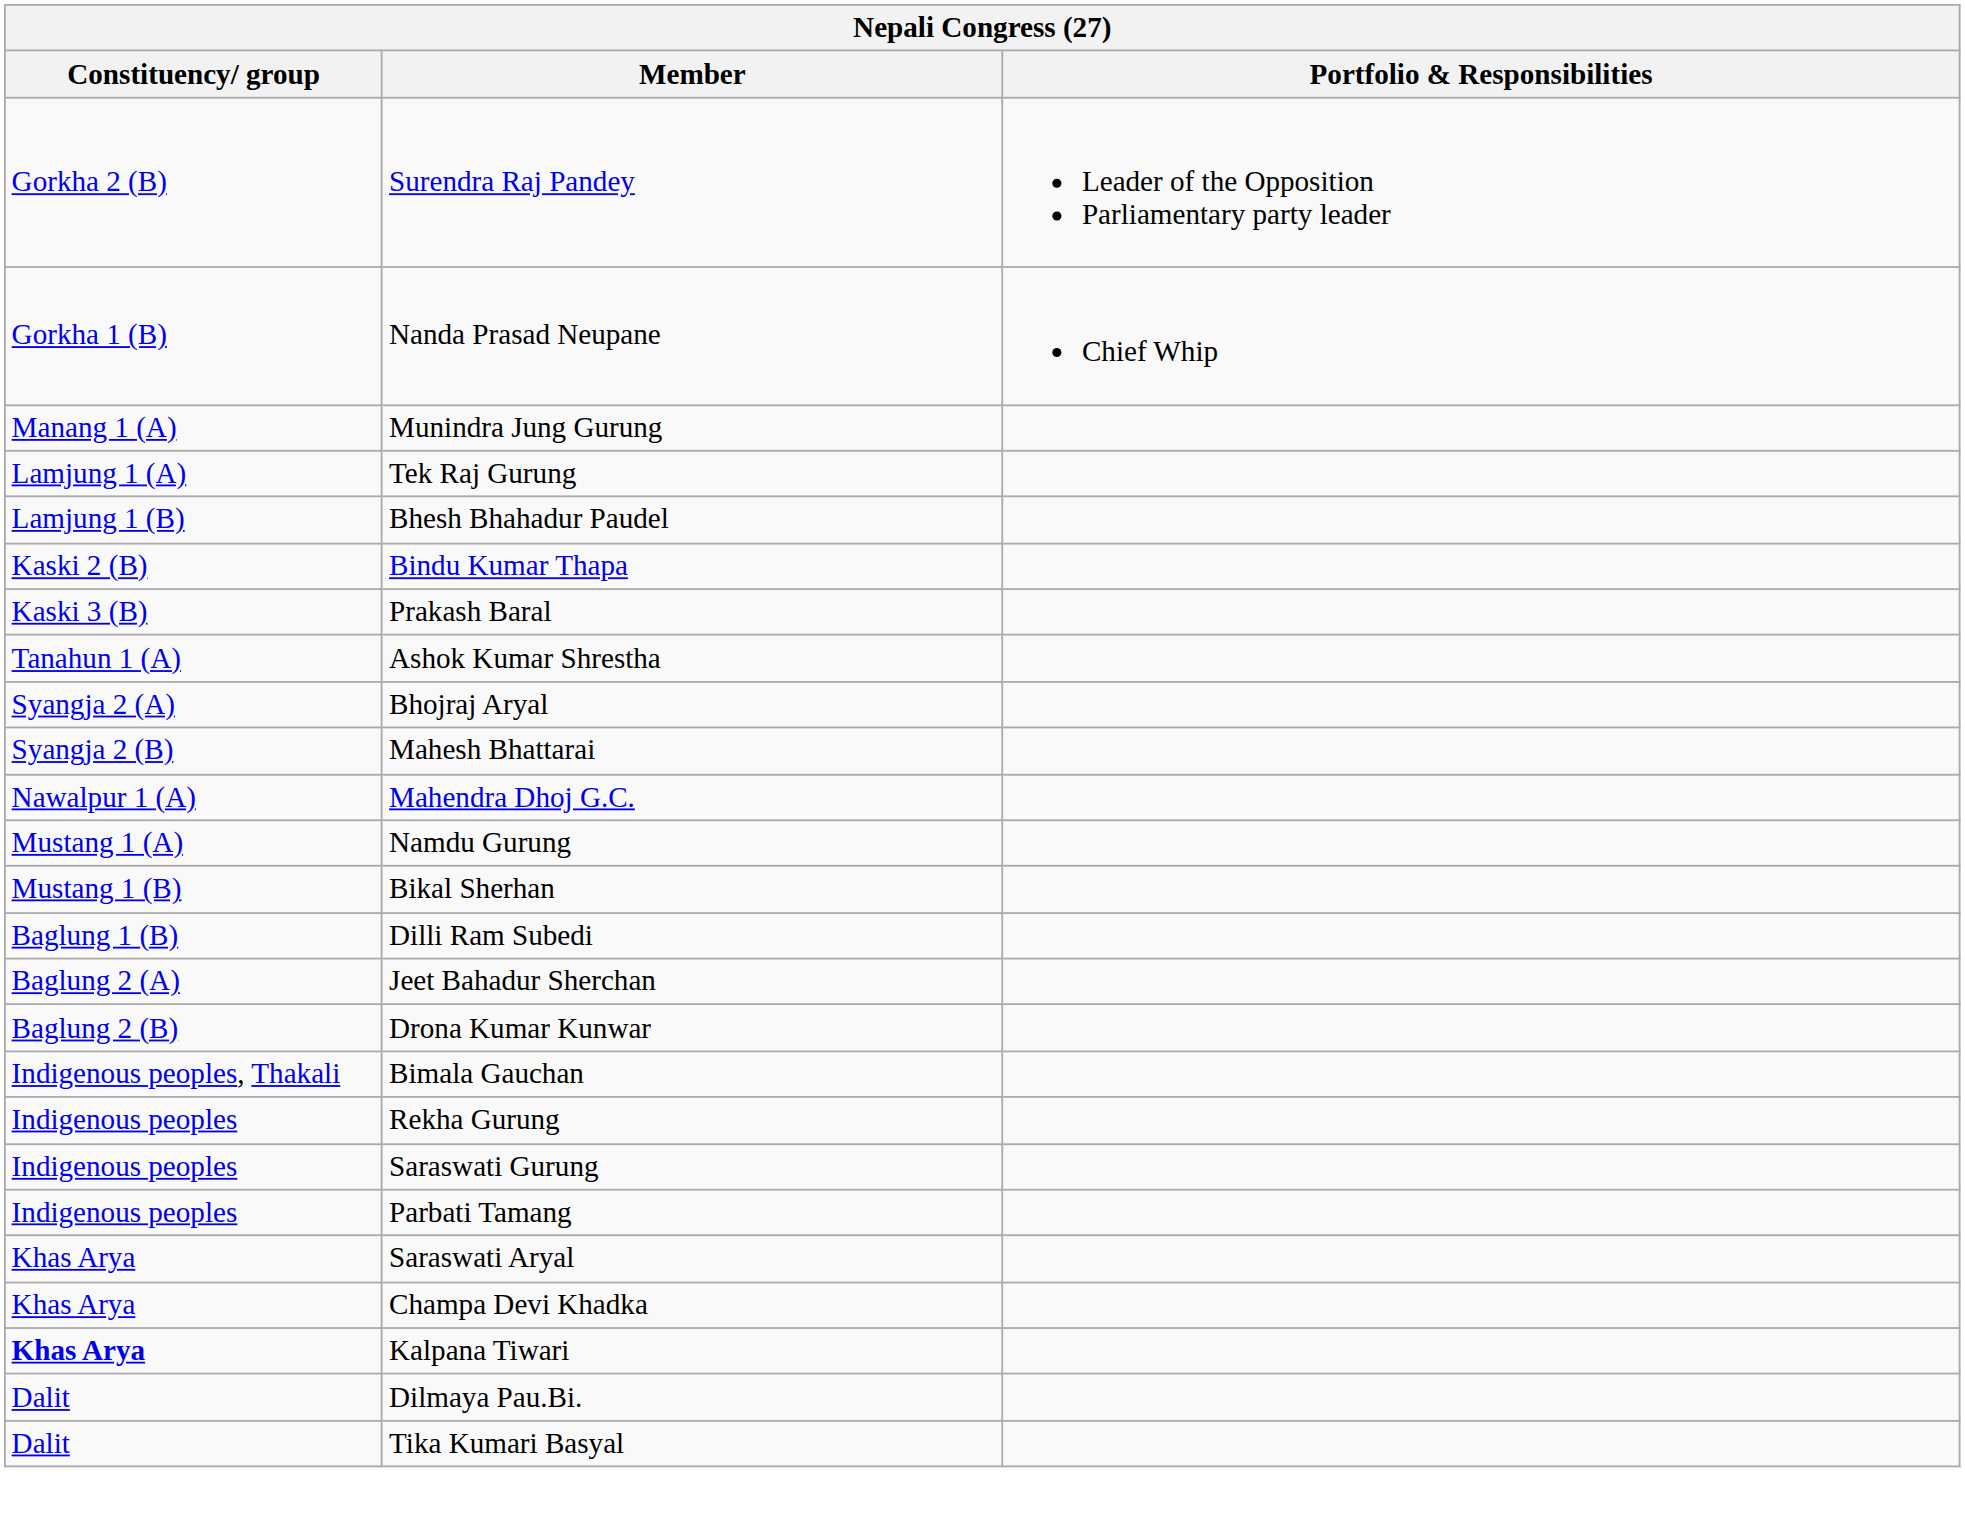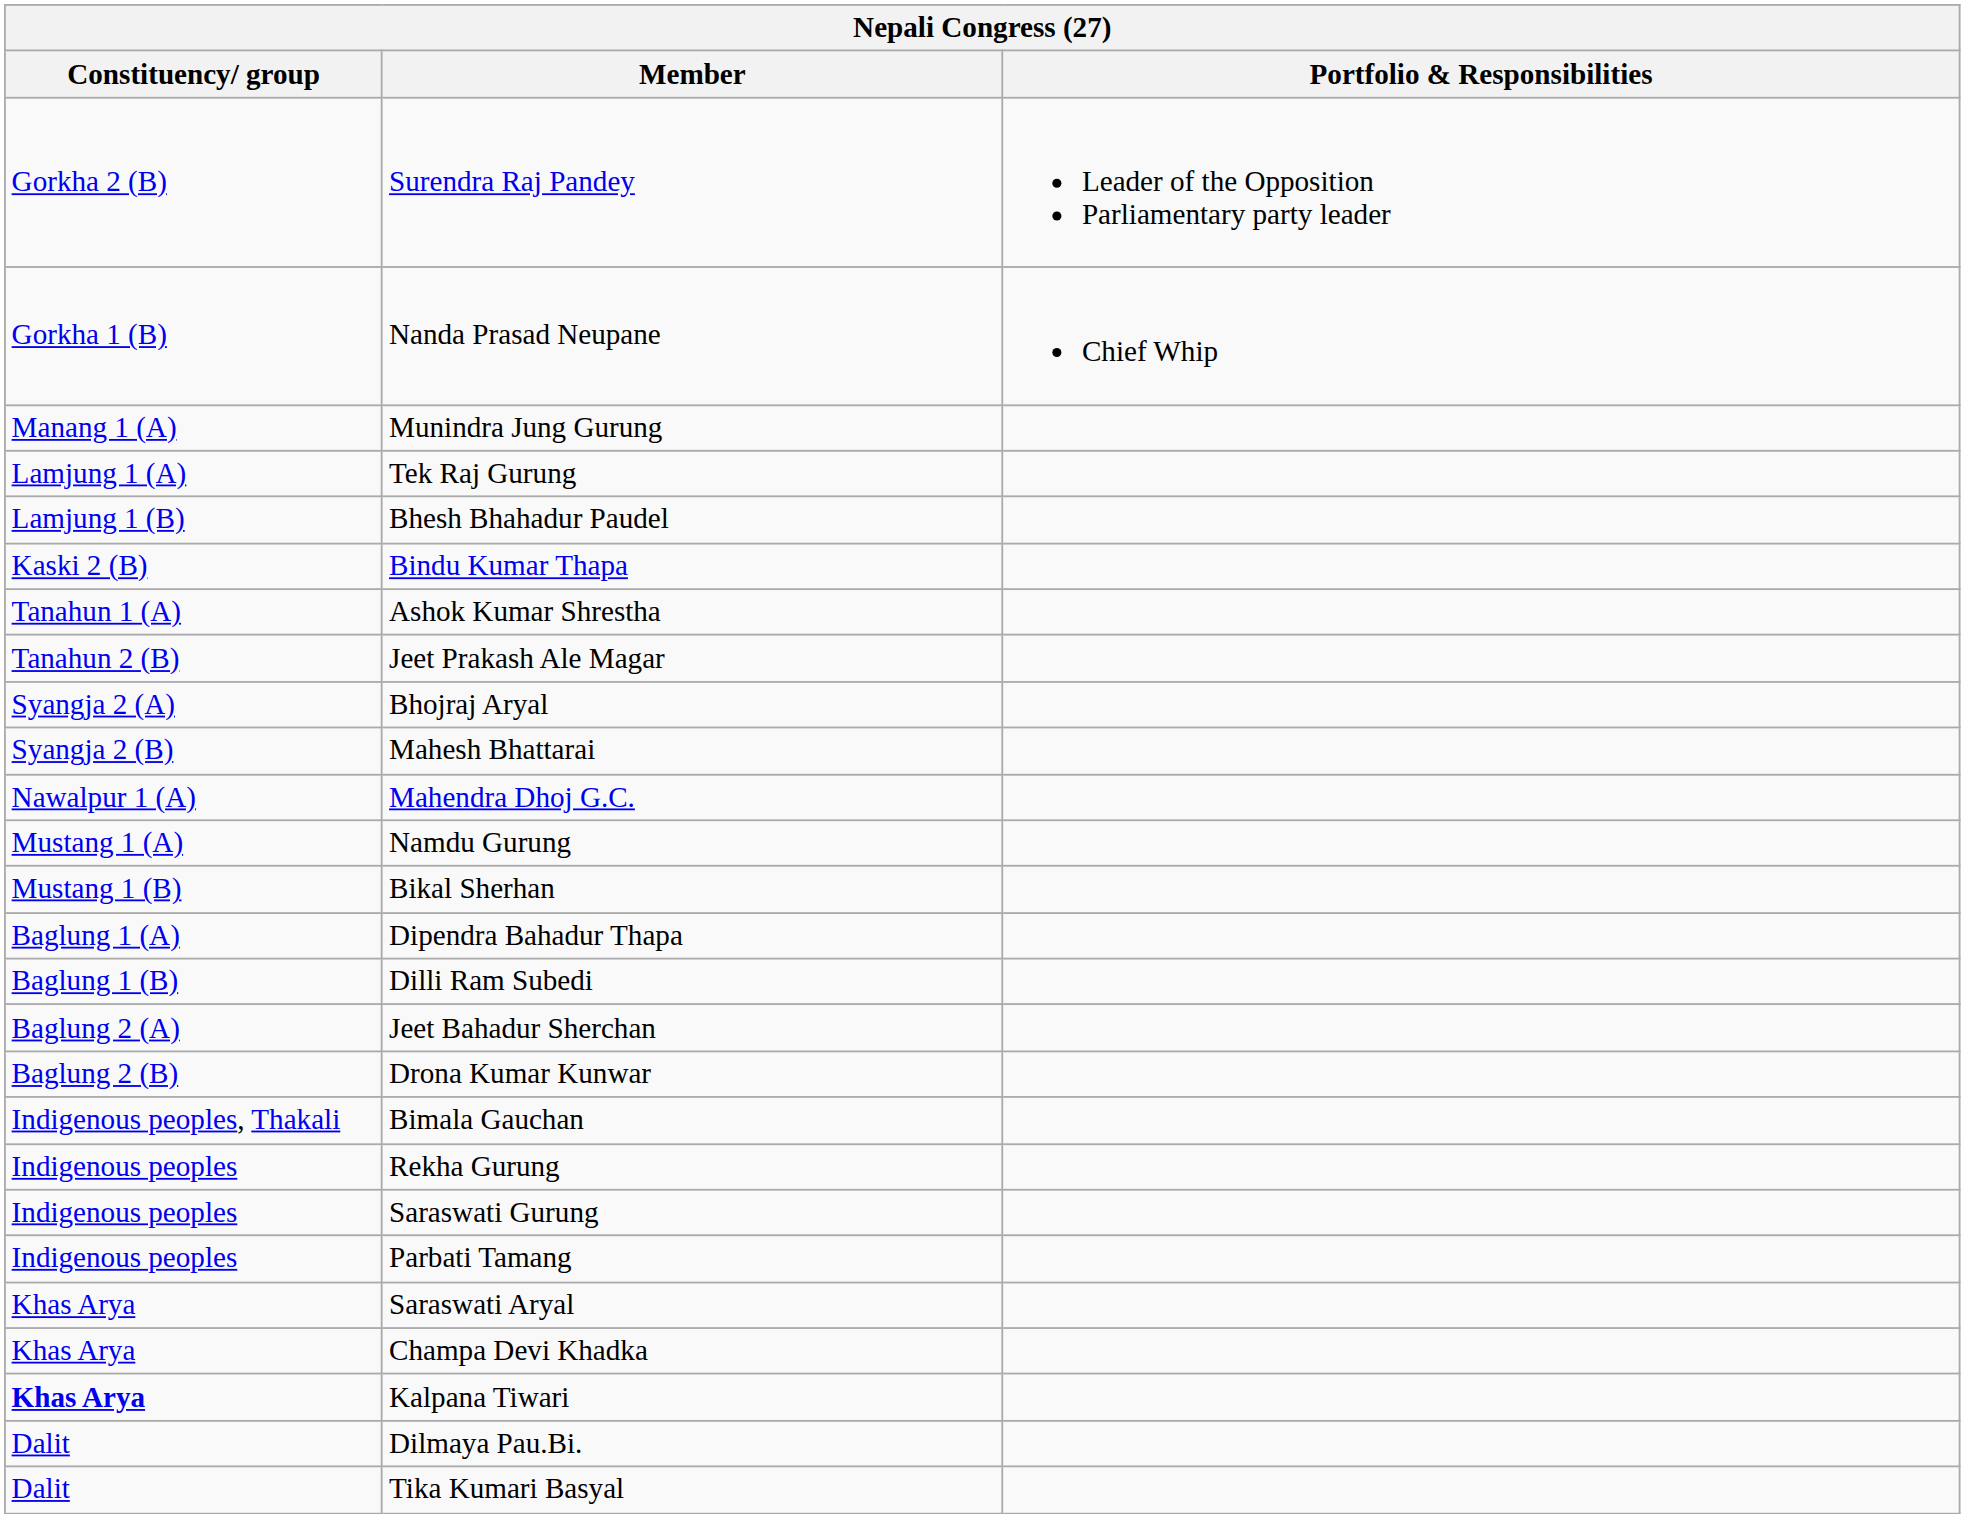- row: Kaski 3 (B) | Prakash Baral
+ row: Tanahun 2 (B) | Jeet Prakash Ale Magar
+ row: Baglung 1 (A) | Dipendra Bahadur Thapa
